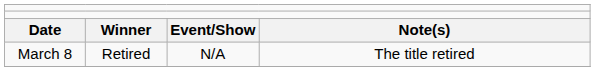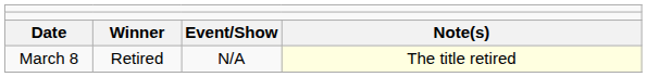March 8 | column 4: no background -> lightyellow background
